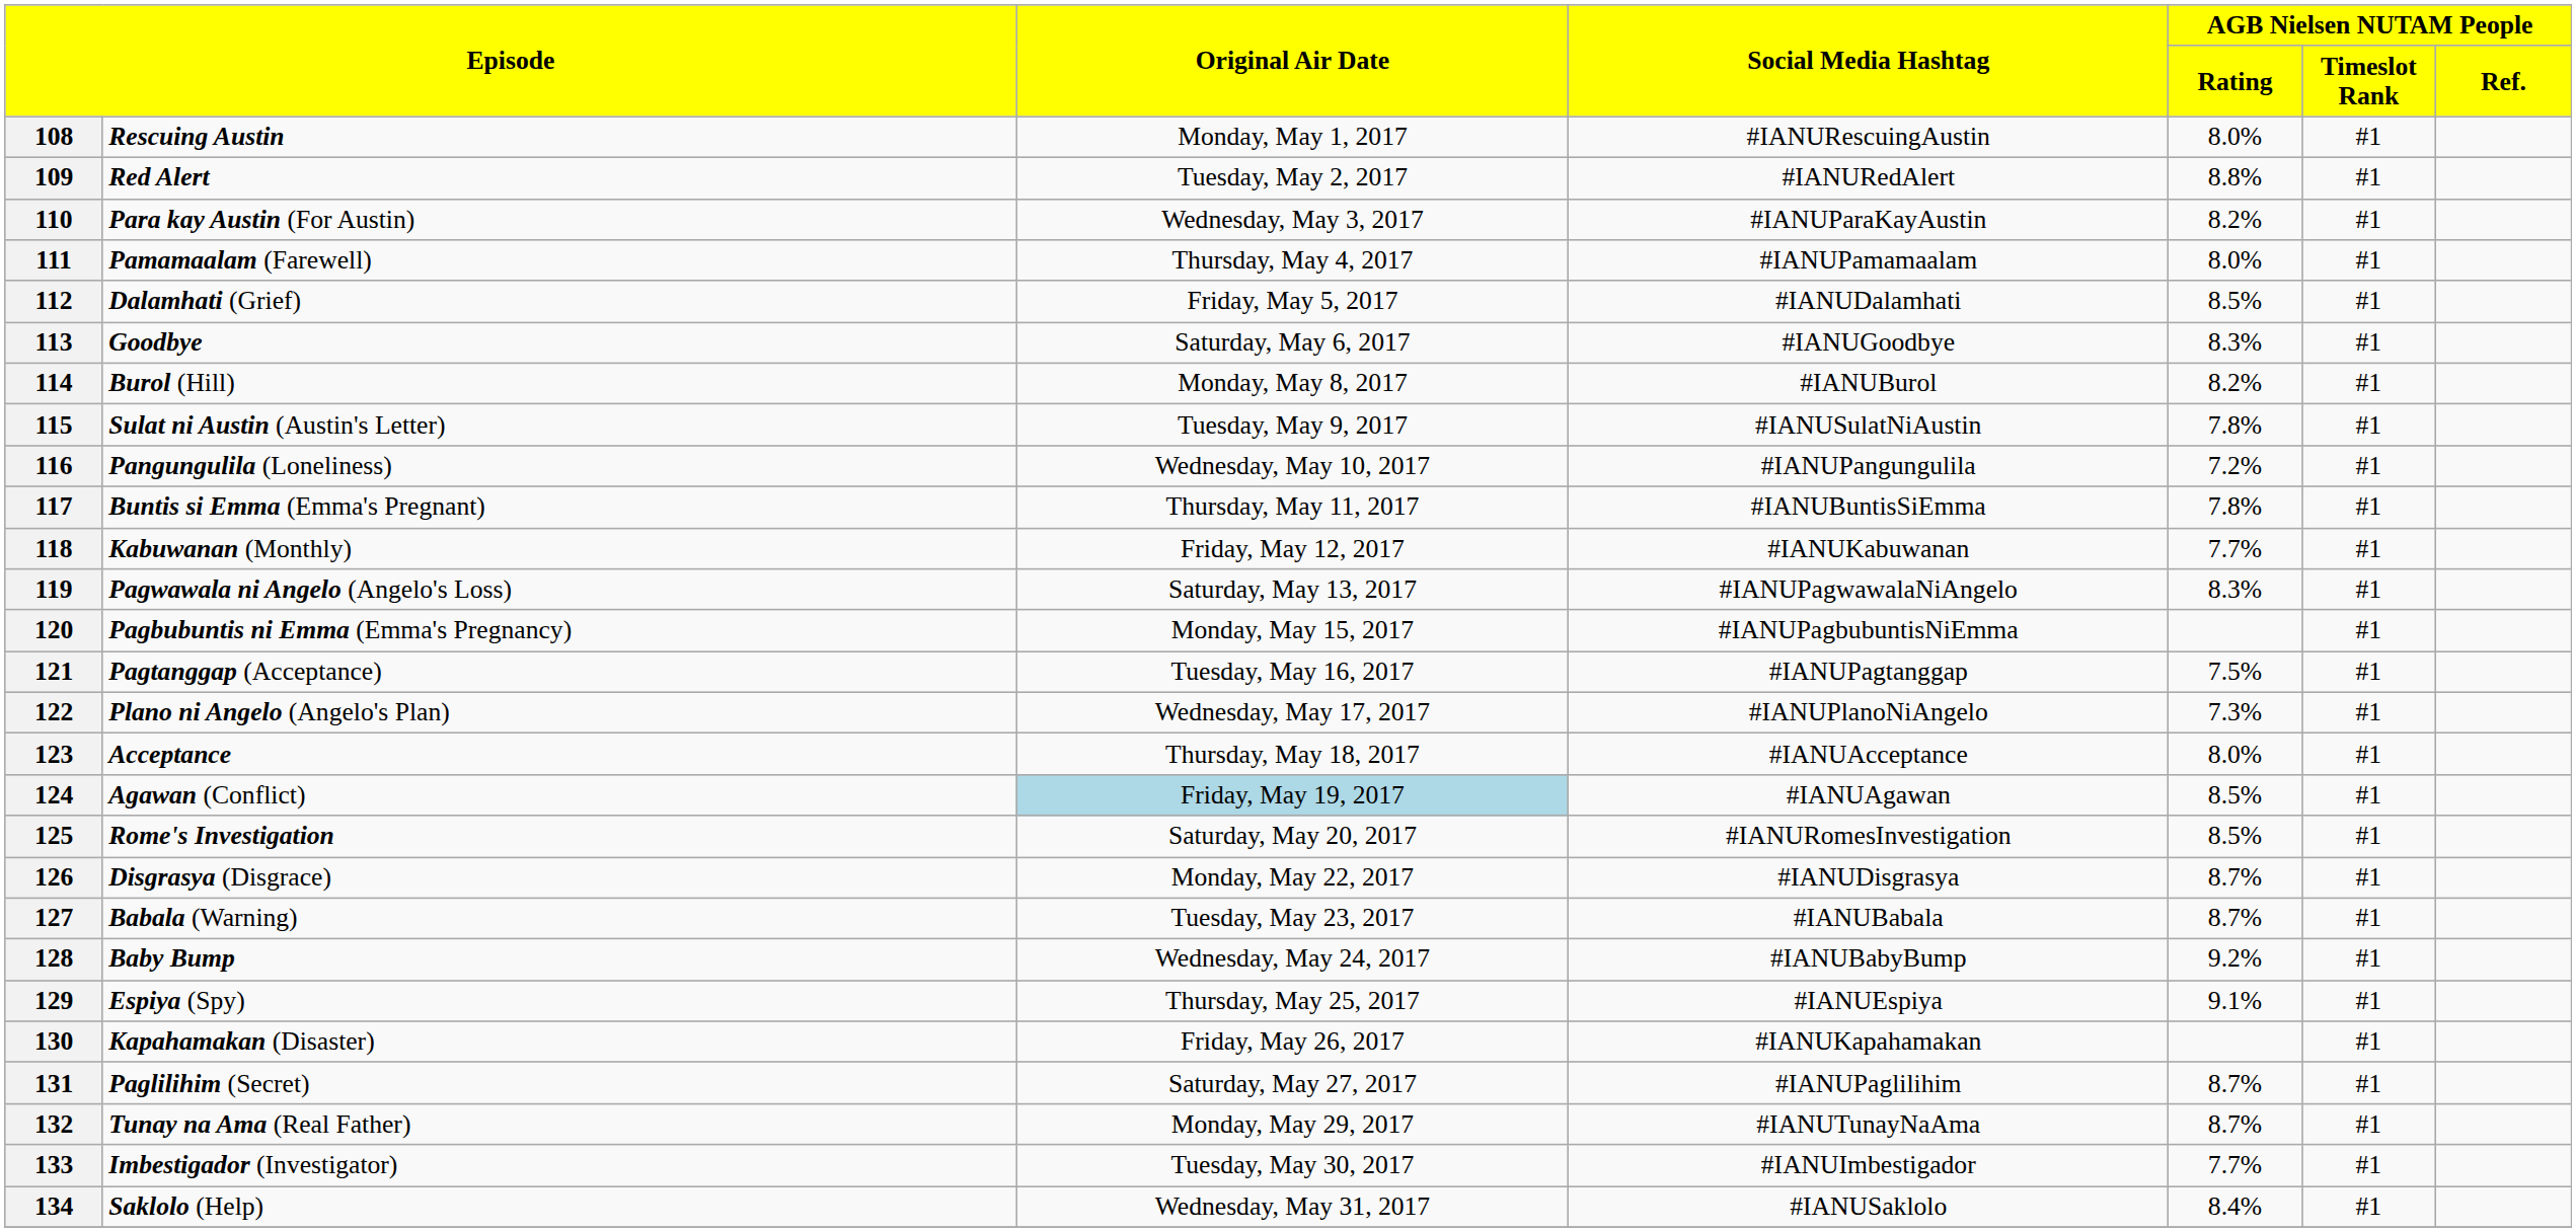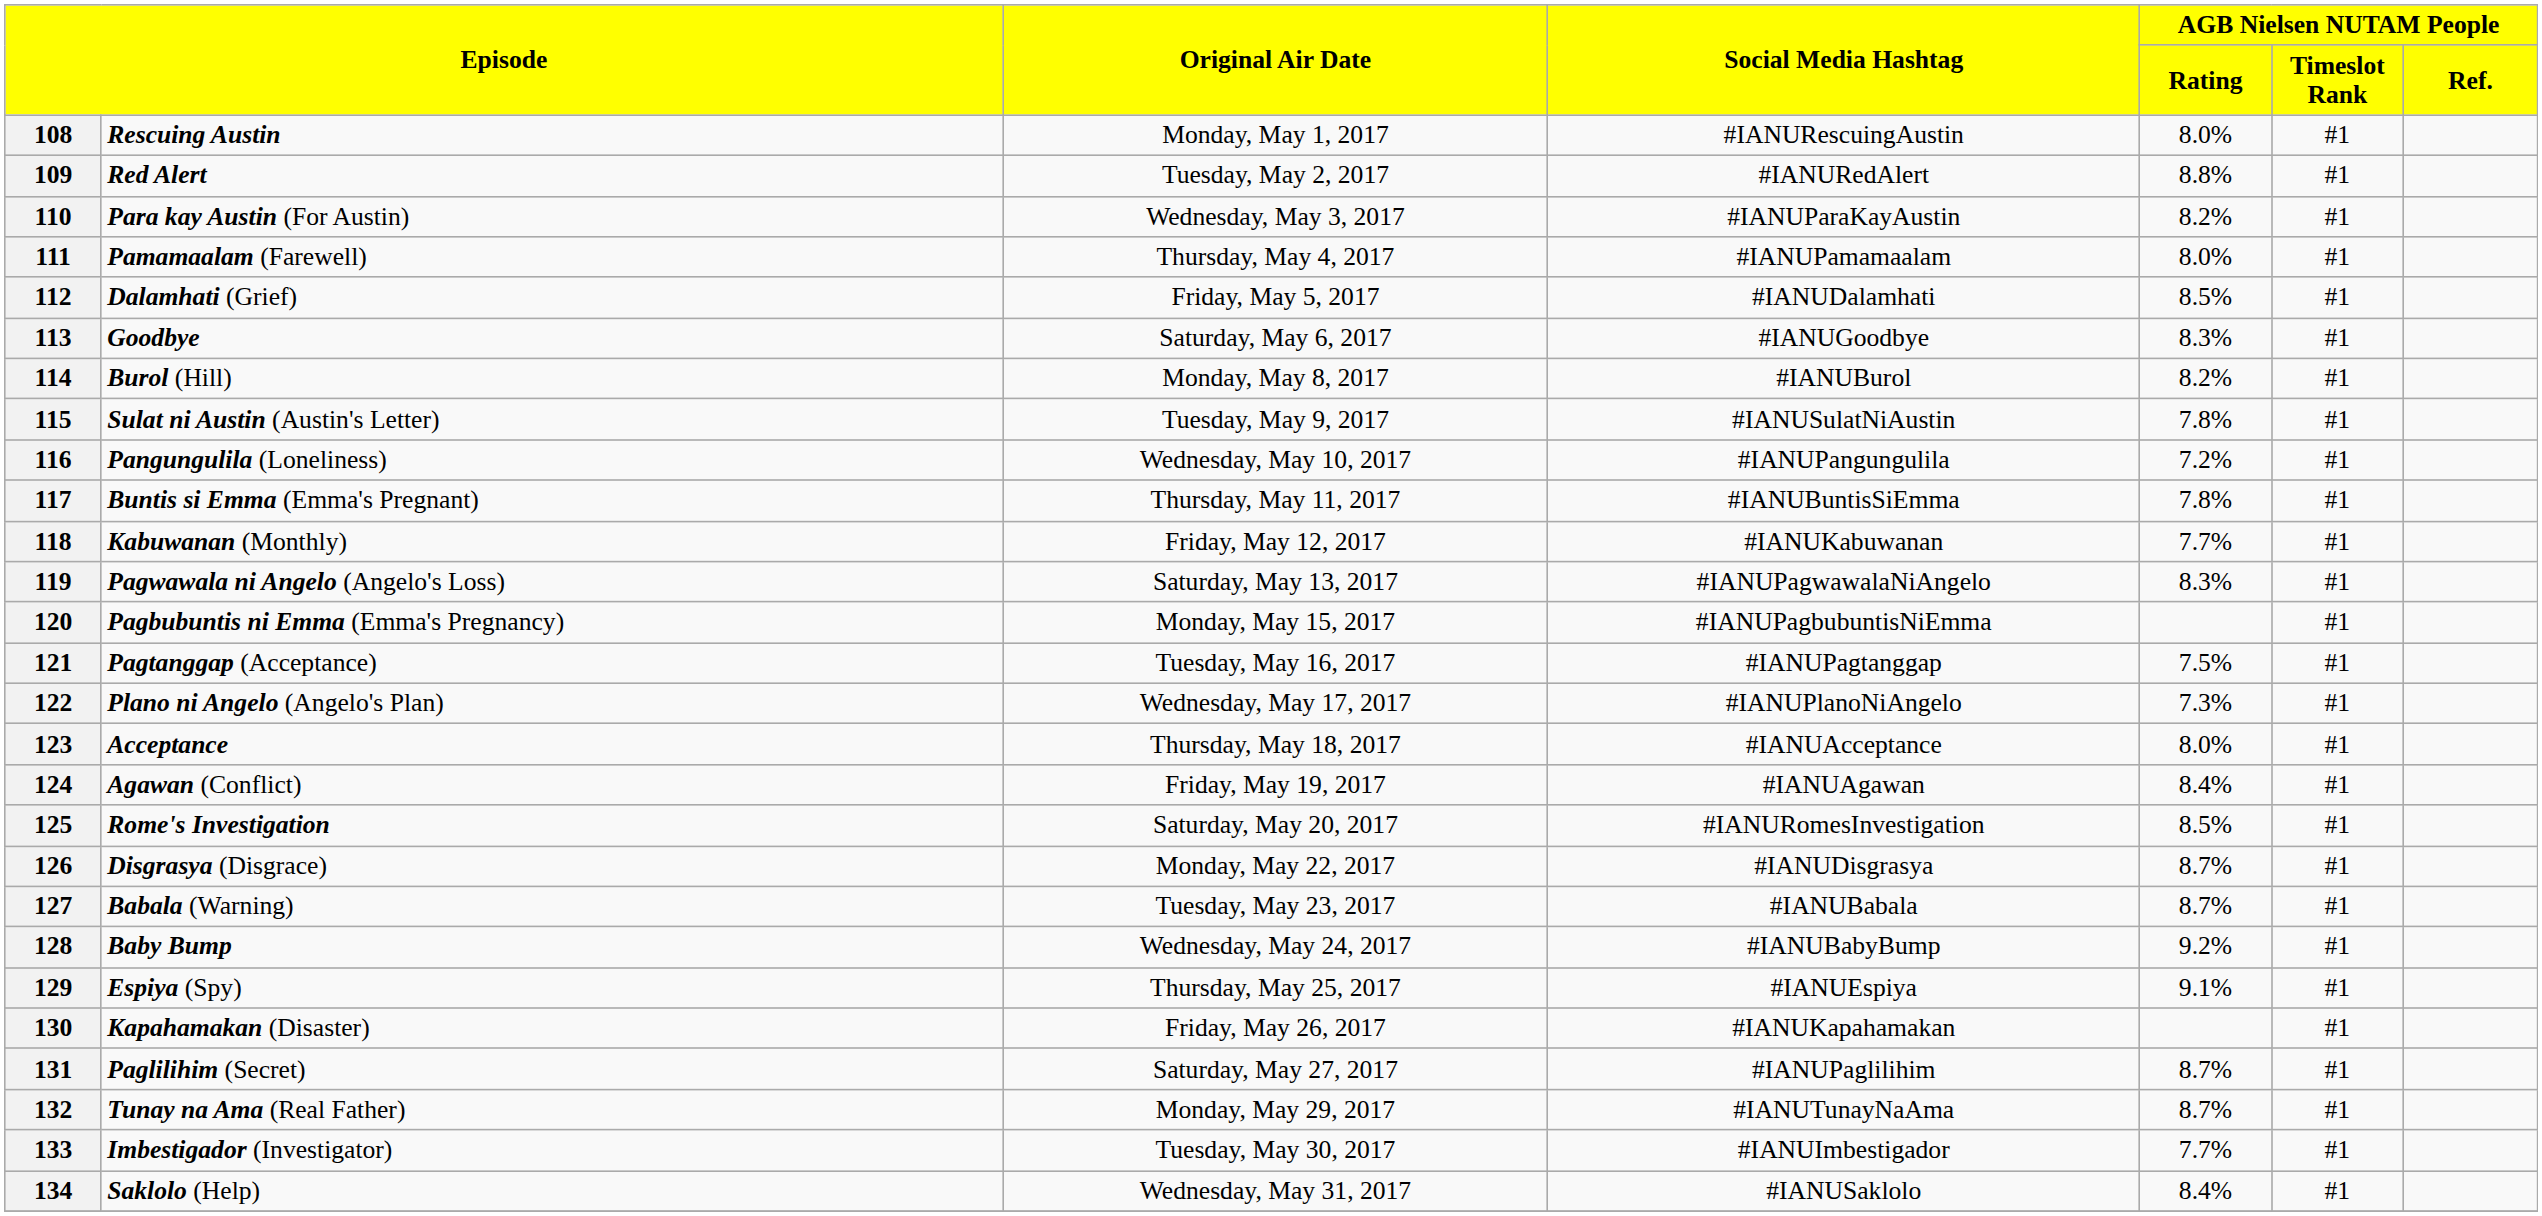124 | Original Air Date: lightblue background -> no background
124 | AGB Nielsen NUTAM People / Rating: 8.5% -> 8.4%
